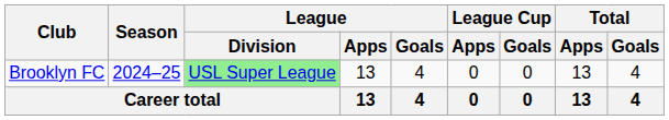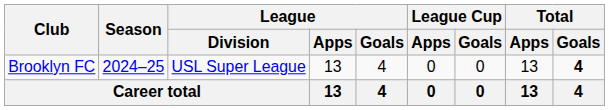Brooklyn FC | League / Division: lightgreen background -> no background
Brooklyn FC | Total / Goals: normal -> bold
